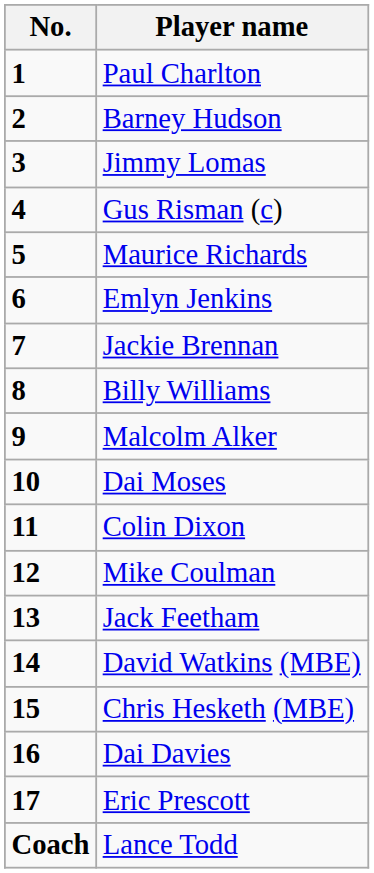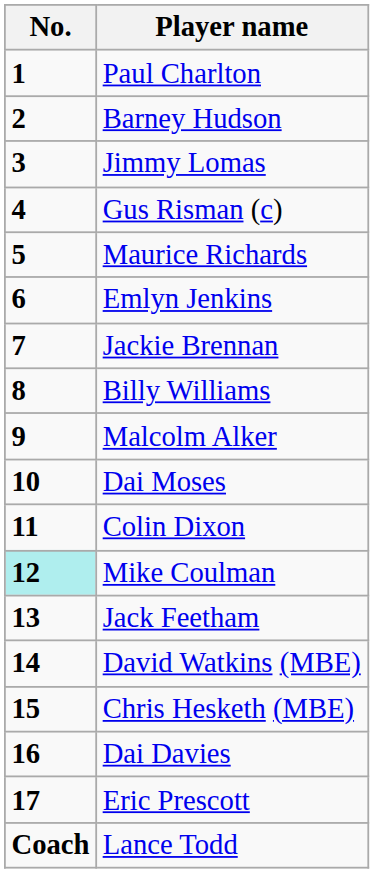Mike Coulman | No.: no background -> paleturquoise background
